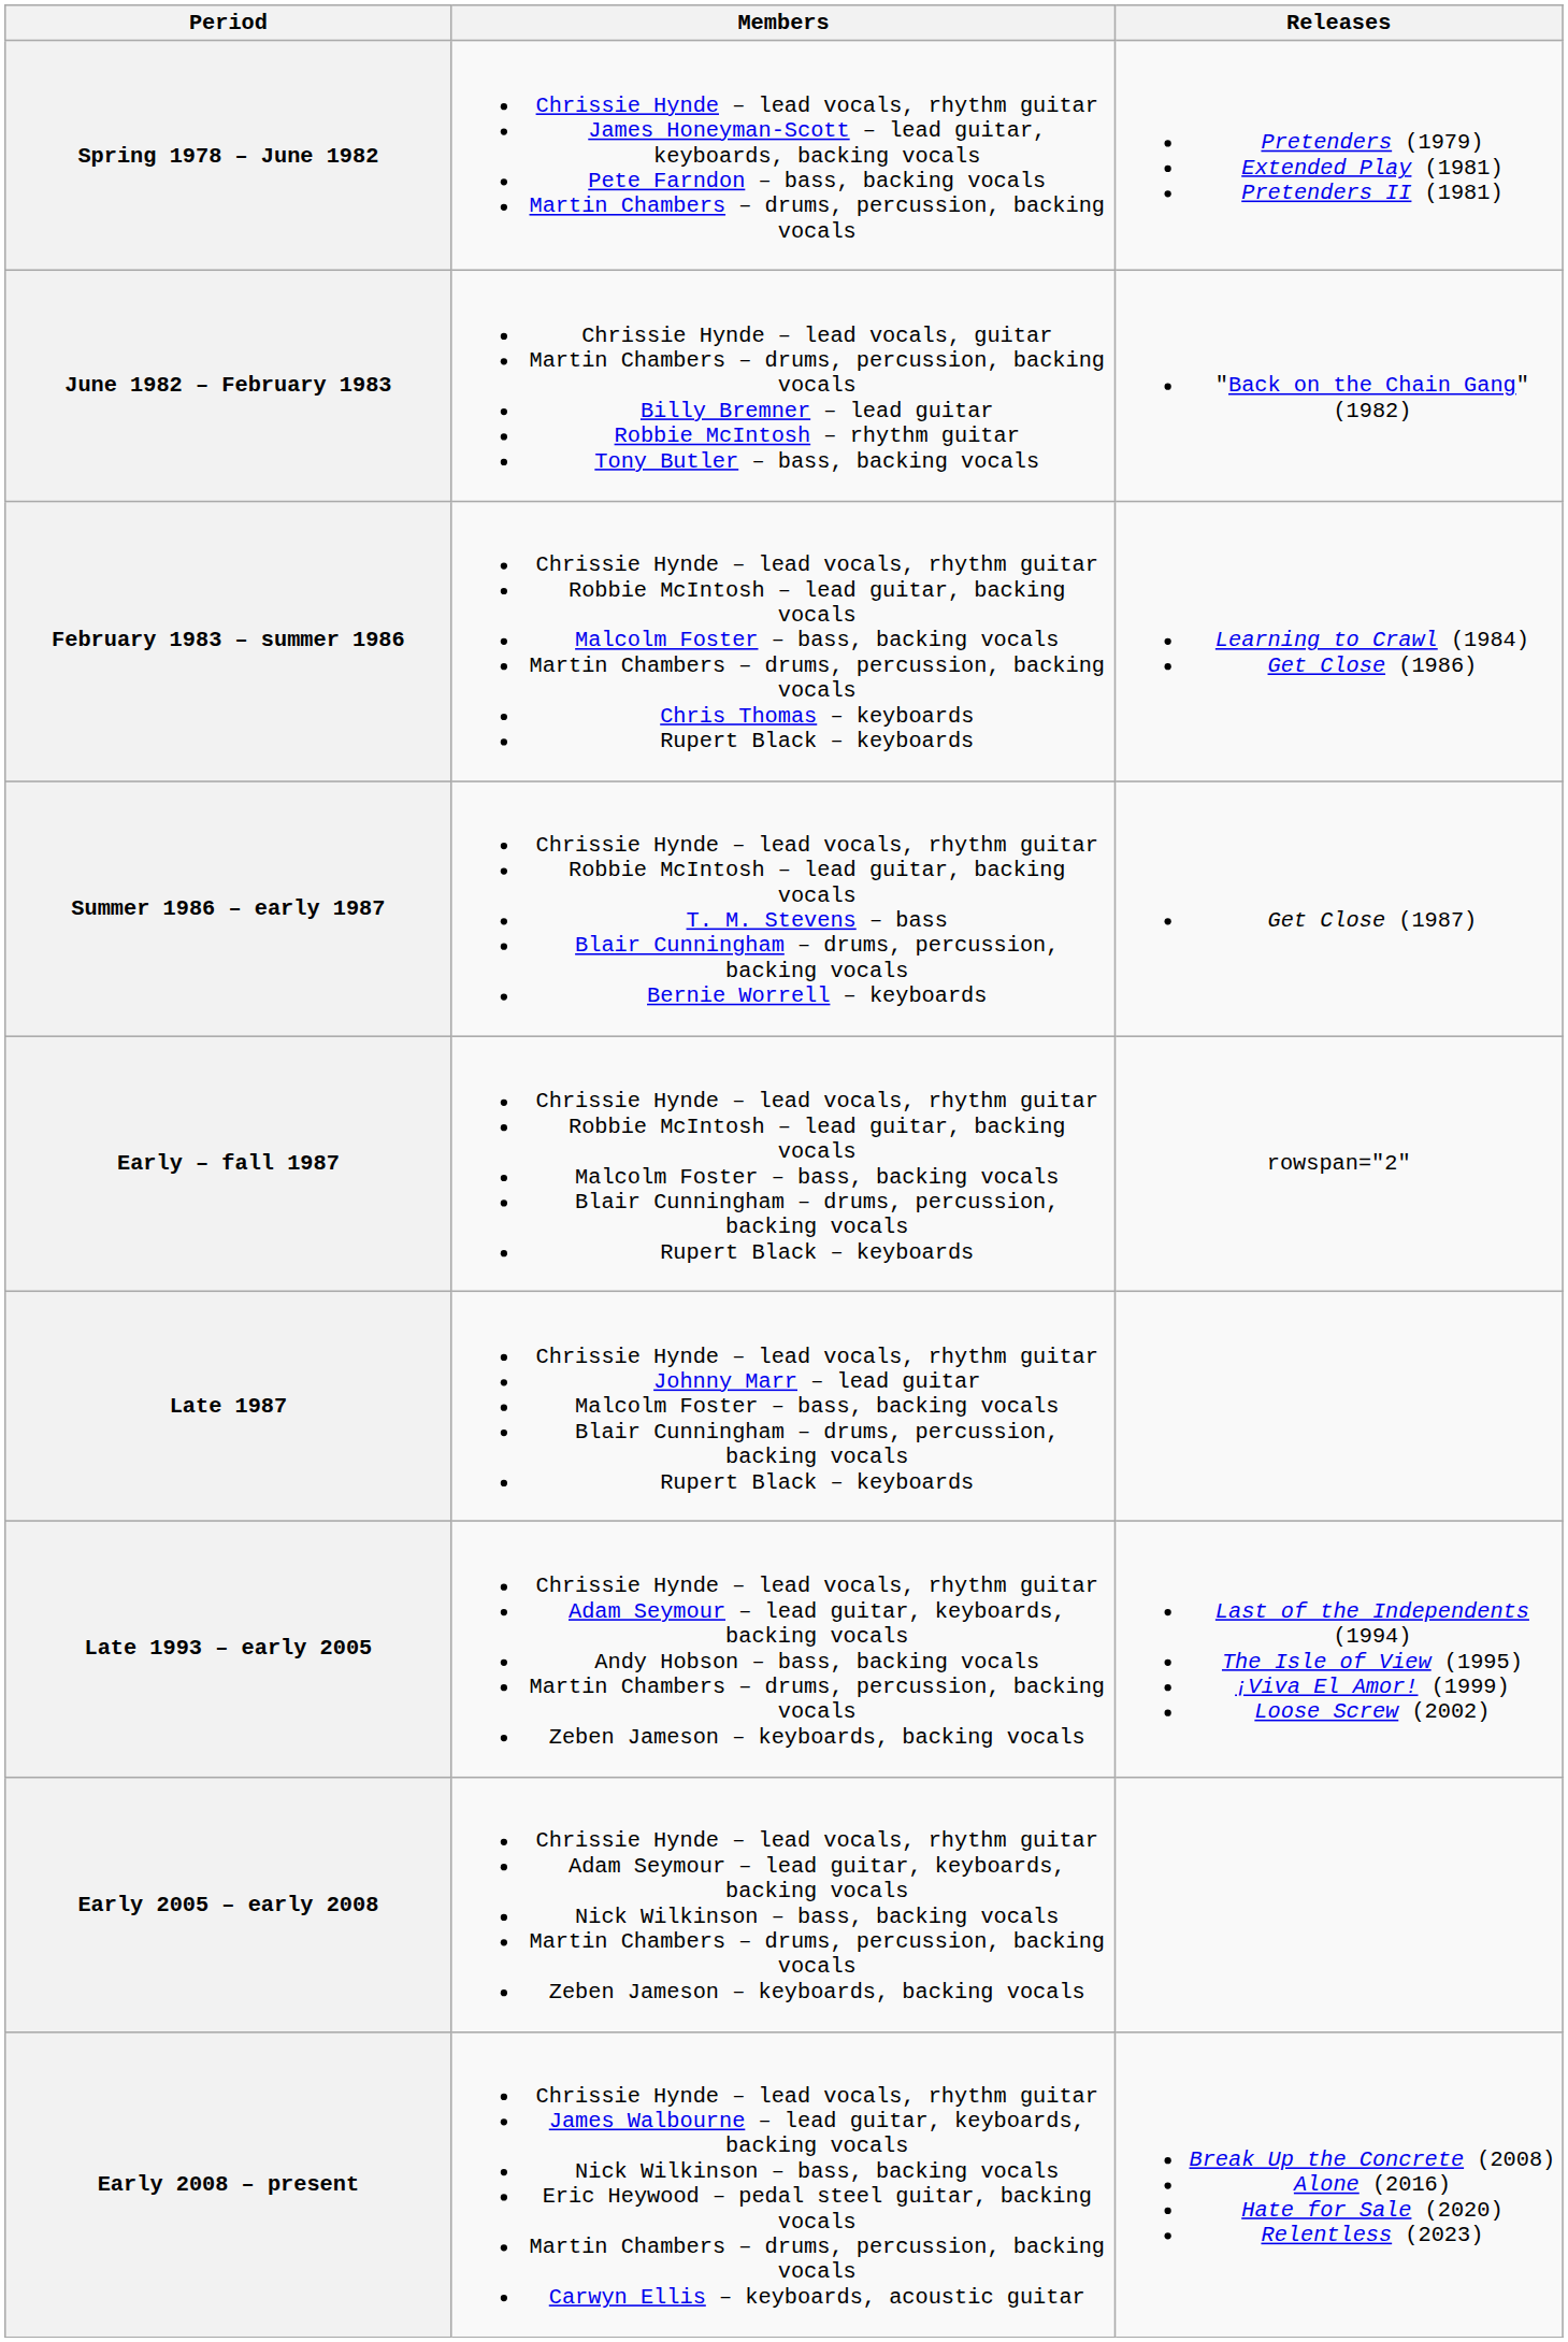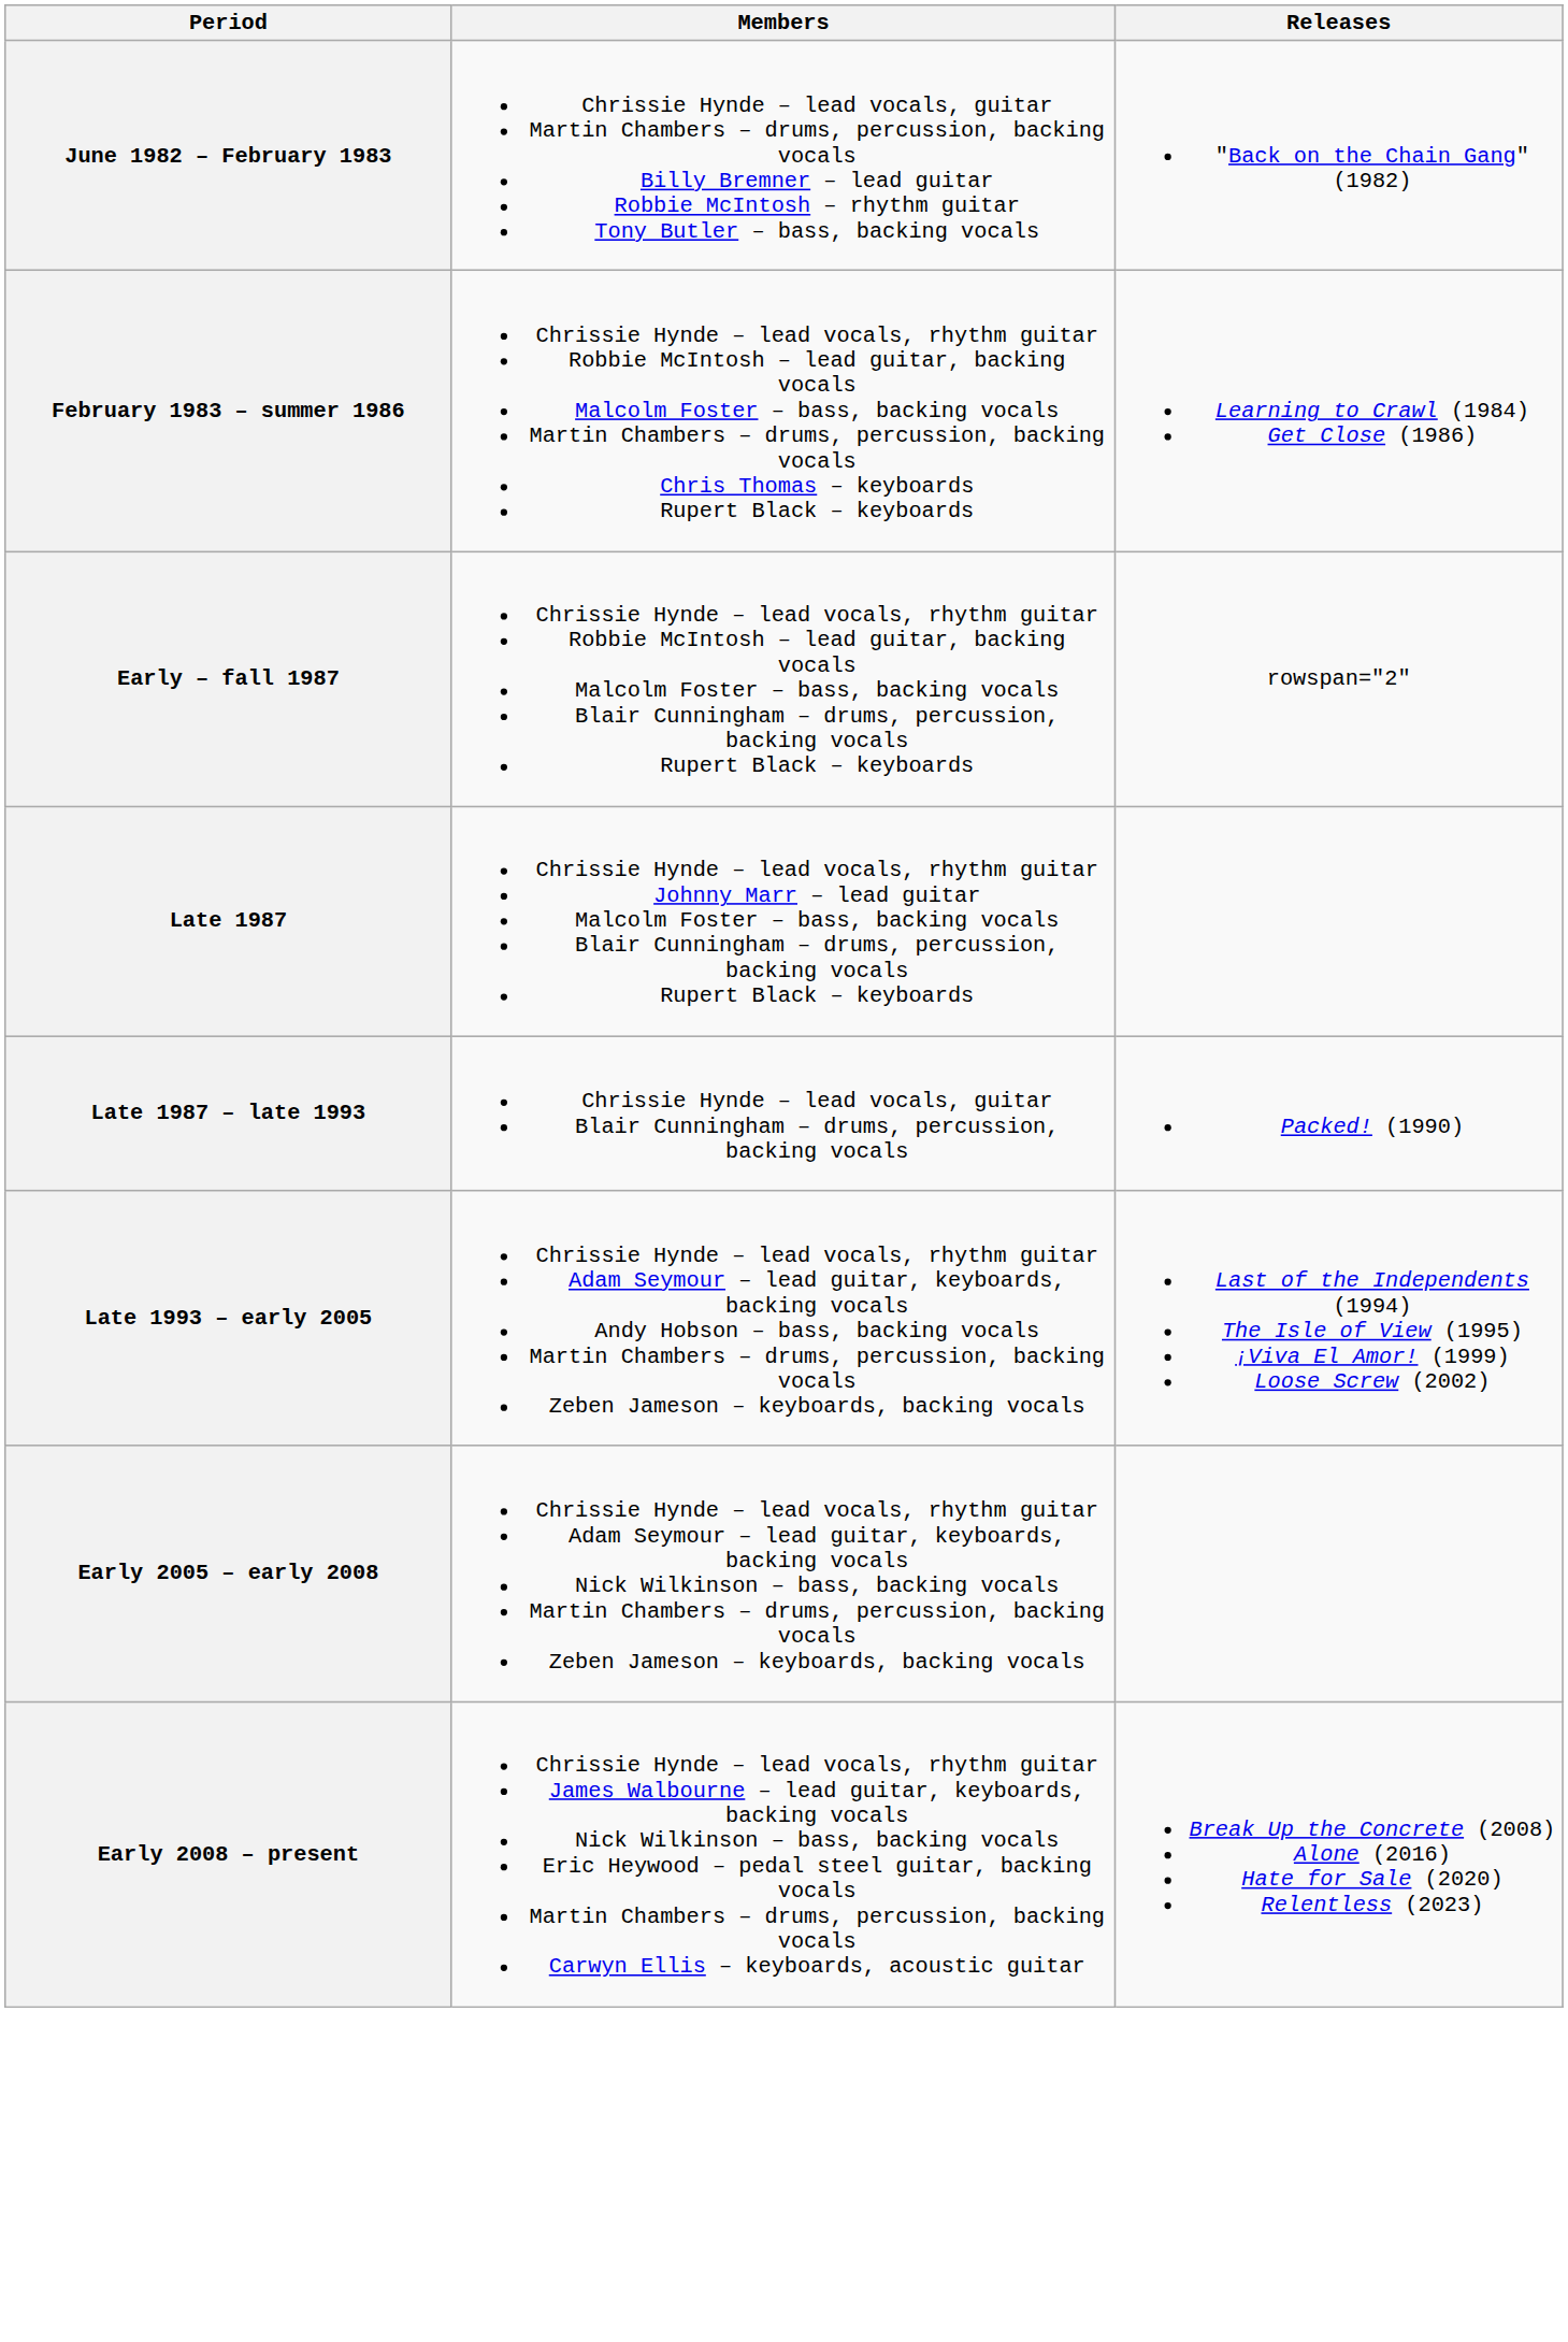- row: Spring 1978 – June 1982 | Chrissie Hynde – lead vocals, rhythm guitar James Honeyman-Scott – lead guitar, keyboards, backing vocals Pete Farndon – bass, backing vocals Martin Chambers – drums, percussion, backing vocals | Pretenders (1979) Extended Play (1981) Pretenders II (1981)
- row: Summer 1986 – early 1987 | Chrissie Hynde – lead vocals, rhythm guitar Robbie McIntosh – lead guitar, backing vocals T. M. Stevens – bass Blair Cunningham – drums, percussion, backing vocals Bernie Worrell – keyboards | Get Close (1987)
+ row: Late 1987 – late 1993 | Chrissie Hynde – lead vocals, guitar Blair Cunningham – drums, percussion, backing vocals | Packed! (1990)
